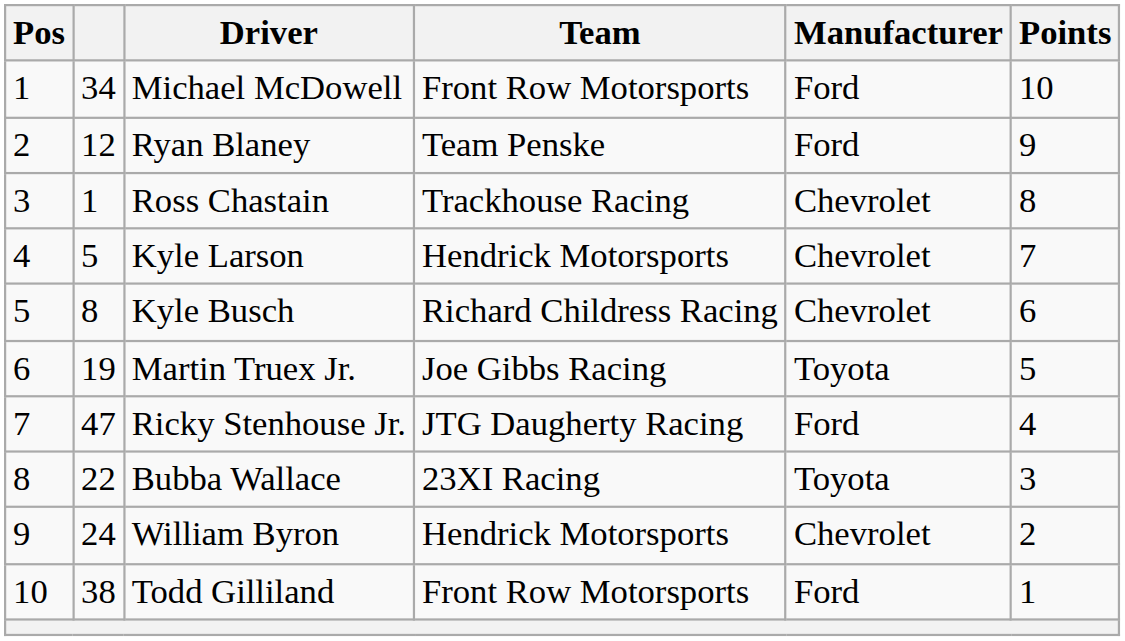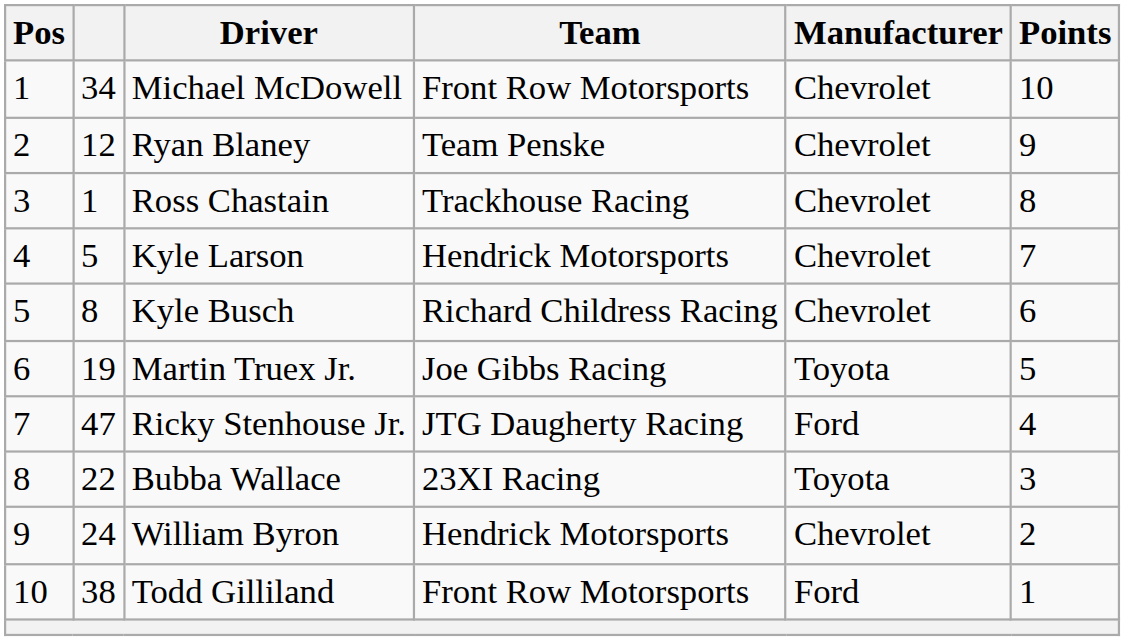Michael McDowell | Manufacturer: Ford -> Chevrolet
Ryan Blaney | Manufacturer: Ford -> Chevrolet
